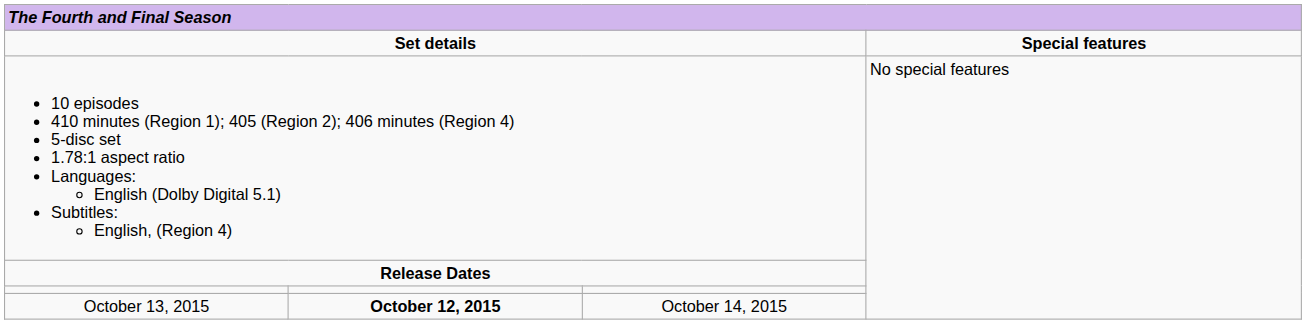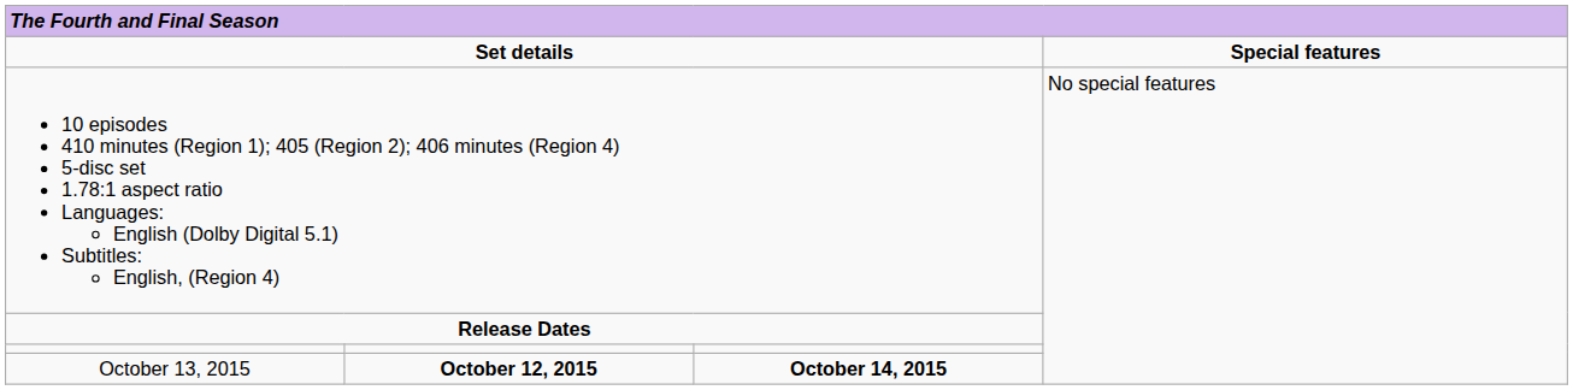October 13, 2015 | column 3: normal -> bold
